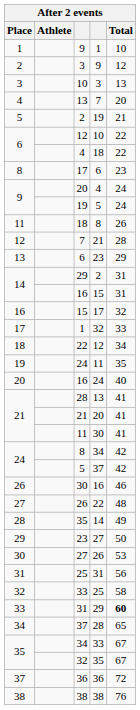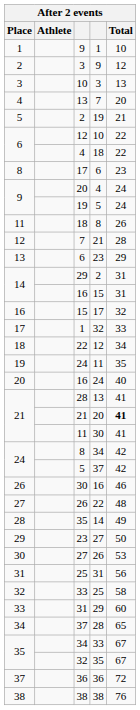row 24 | Total: normal -> bold
row 35 | Total: bold -> normal
